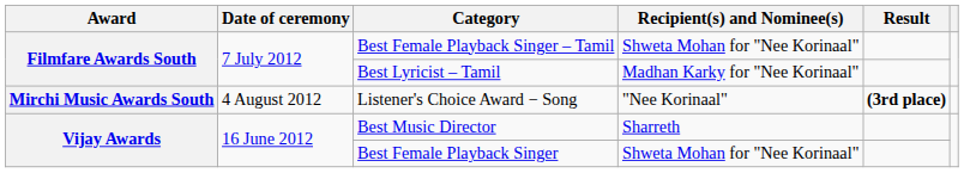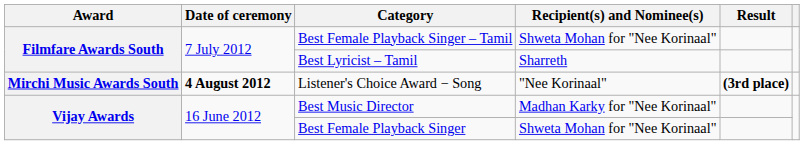Best Lyricist – Tamil | Recipient(s) and Nominee(s): Madhan Karky for "Nee Korinaal" -> Sharreth
Listener's Choice Award − Song | Date of ceremony: normal -> bold
Best Music Director | Recipient(s) and Nominee(s): Sharreth -> Madhan Karky for "Nee Korinaal"
